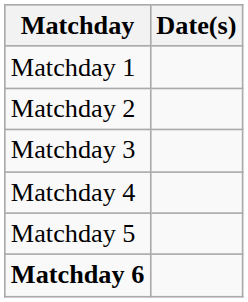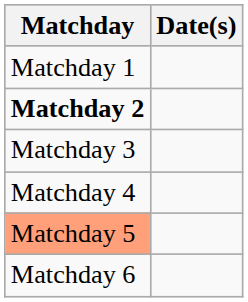Matchday 2 | Matchday: normal -> bold
Matchday 5 | Matchday: no background -> lightsalmon background
Matchday 6 | Matchday: bold -> normal
